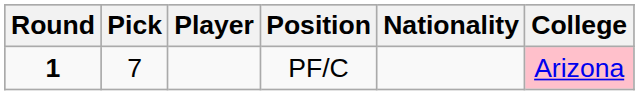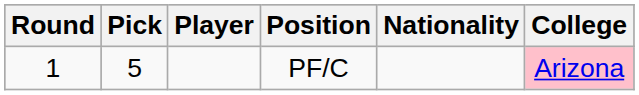PF/C | Round: bold -> normal
PF/C | Pick: 7 -> 5
